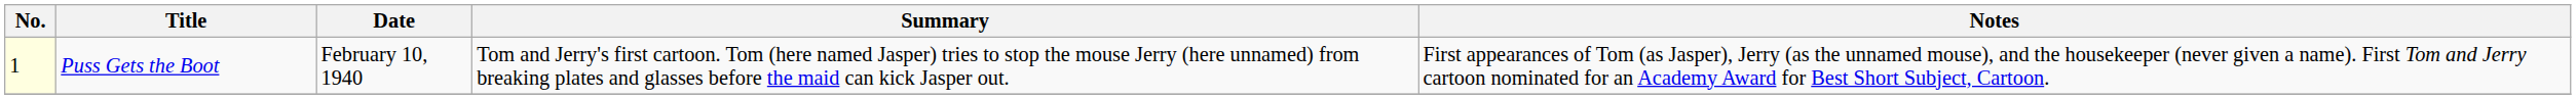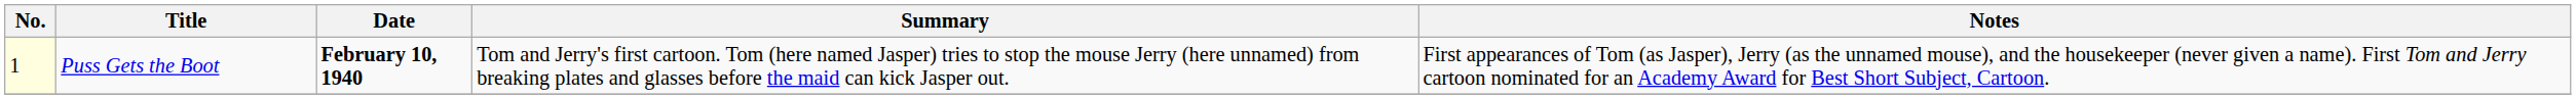Puss Gets the Boot | Date: normal -> bold
